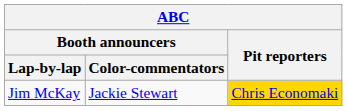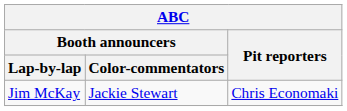Jim McKay | Pit reporters: gold background -> no background
